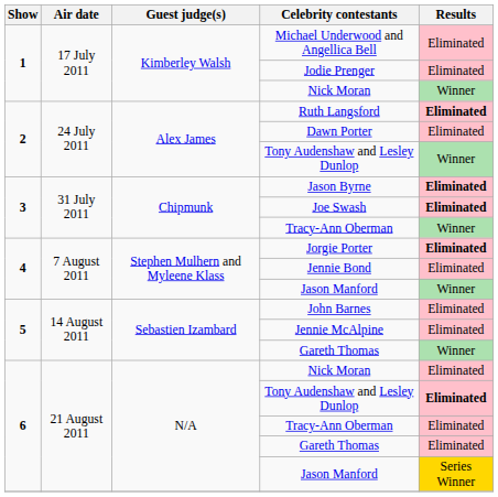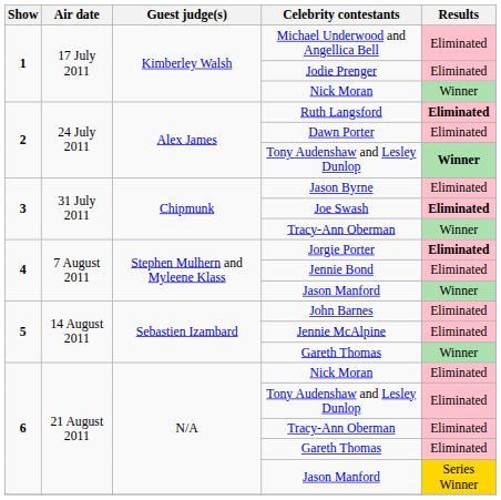2 / Tony Audenshaw and Lesley Dunlop | Results: normal -> bold
Jason Byrne | Results: bold -> normal
6 / Tony Audenshaw and Lesley Dunlop | Results: bold -> normal
